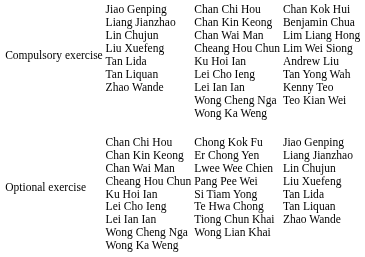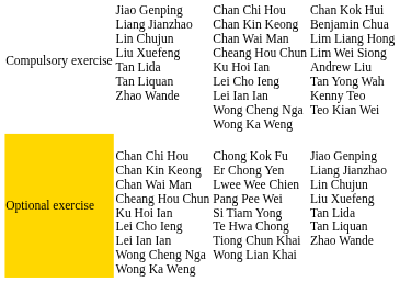Optional exercise | column 1: no background -> gold background
